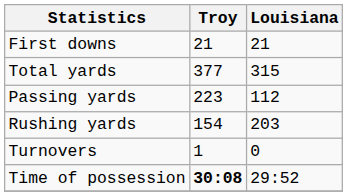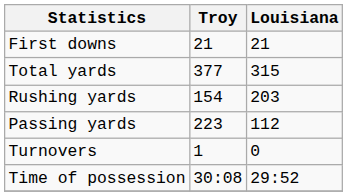rows swapped: Rushing yards <-> Passing yards
Time of possession | Troy: bold -> normal
